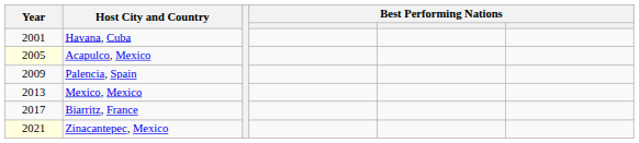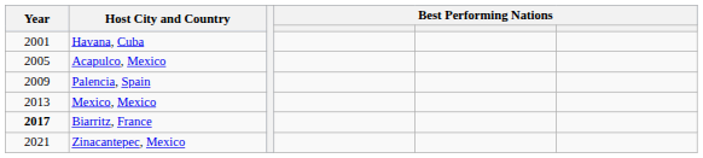Acapulco, Mexico | Year: lightyellow background -> no background
Biarritz, France | Year: normal -> bold
Zinacantepec, Mexico | Year: lightyellow background -> no background
